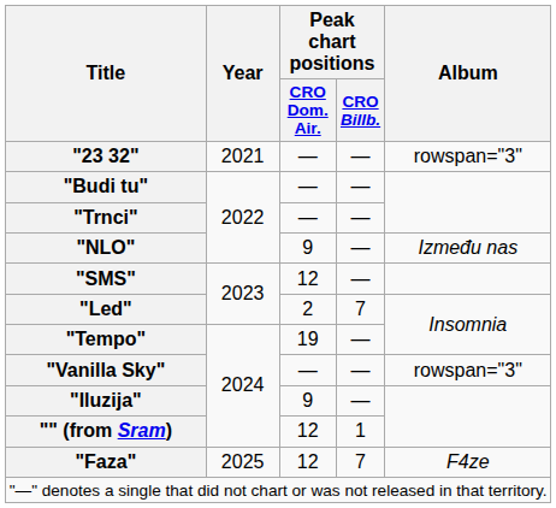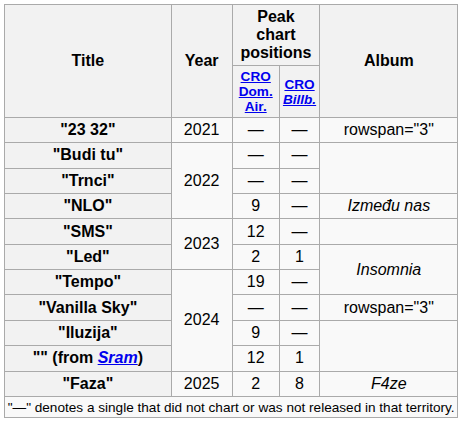"Led" | Peak chart positions / CRO Billb.: 7 -> 1
"Faza" | Peak chart positions / CRO Dom. Air.: 12 -> 2
"Faza" | Peak chart positions / CRO Billb.: 7 -> 8
